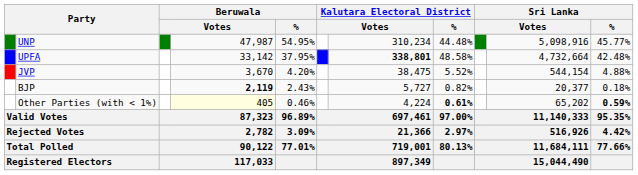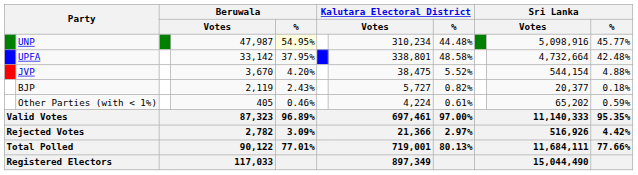UNP | Beruwala / %: no background -> lightyellow background
UPFA | column 7: bold -> normal
BJP | column 4: bold -> normal
Other Parties (with < 1%) | column 4: lightyellow background -> no background
Other Parties (with < 1%) | Kalutara Electoral District / %: bold -> normal
Other Parties (with < 1%) | Sri Lanka / %: bold -> normal
